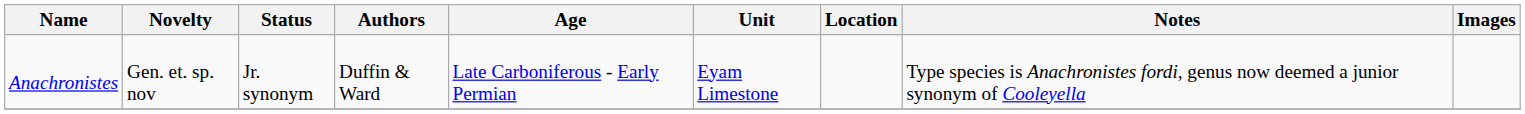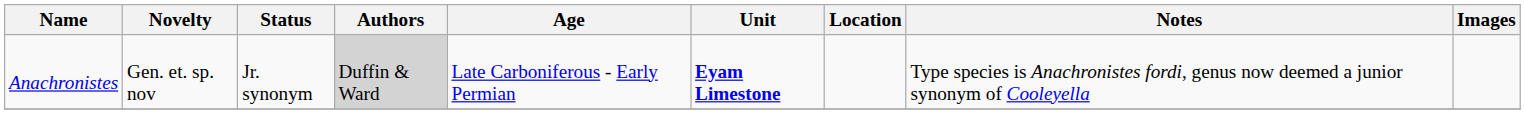Anachronistes | Authors: no background -> lightgrey background
Anachronistes | Unit: normal -> bold
